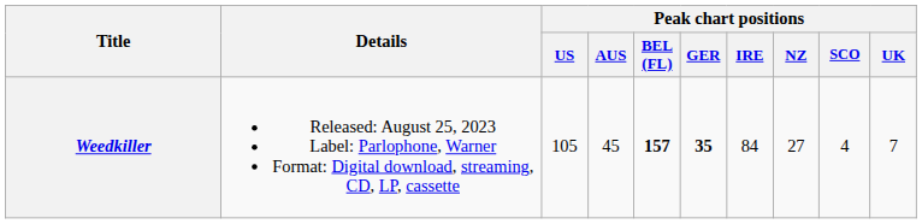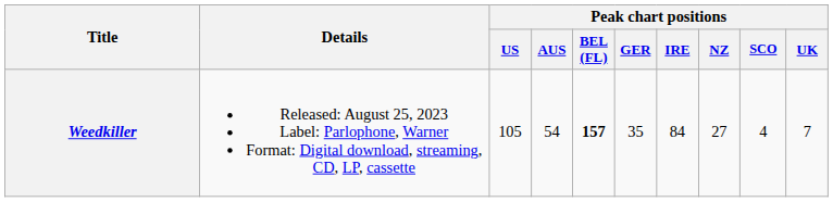Weedkiller | Peak chart positions / AUS: 45 -> 54
Weedkiller | Peak chart positions / GER: bold -> normal
